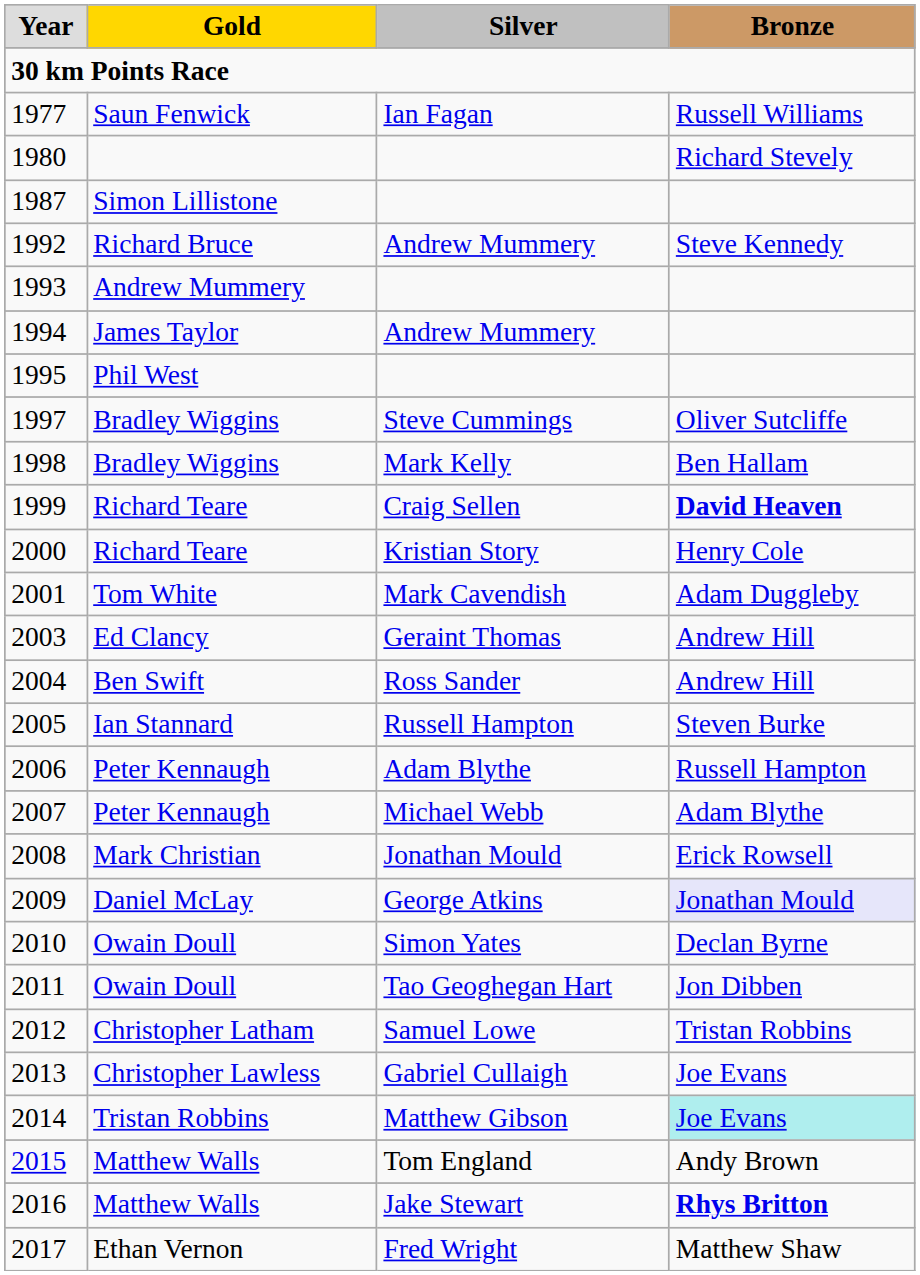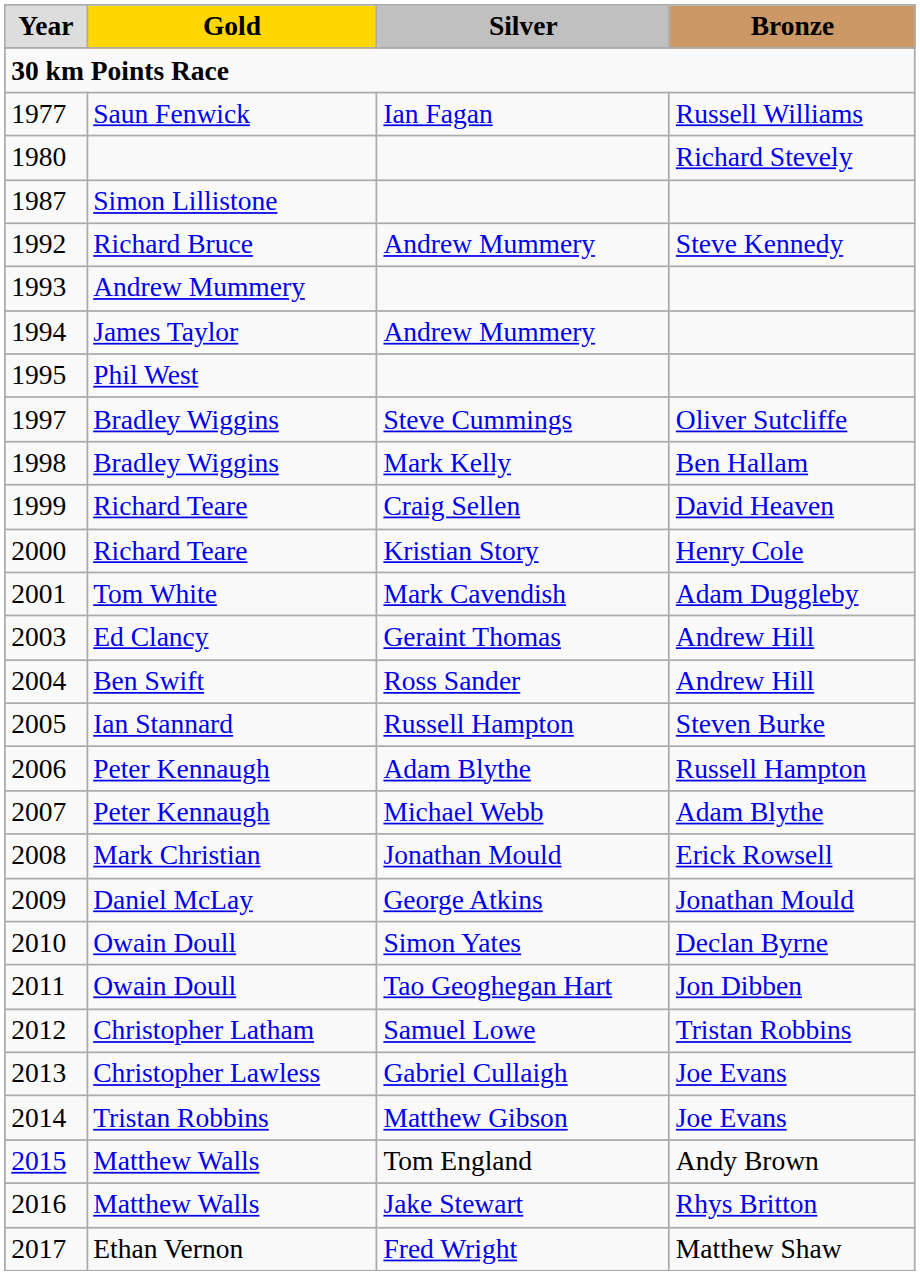1999 | column 4: bold -> normal
2009 | column 4: lavender background -> no background
2014 | column 4: paleturquoise background -> no background
2016 | column 4: bold -> normal
